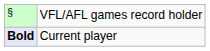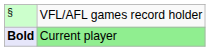Bold | column 2: no background -> lightgreen background
